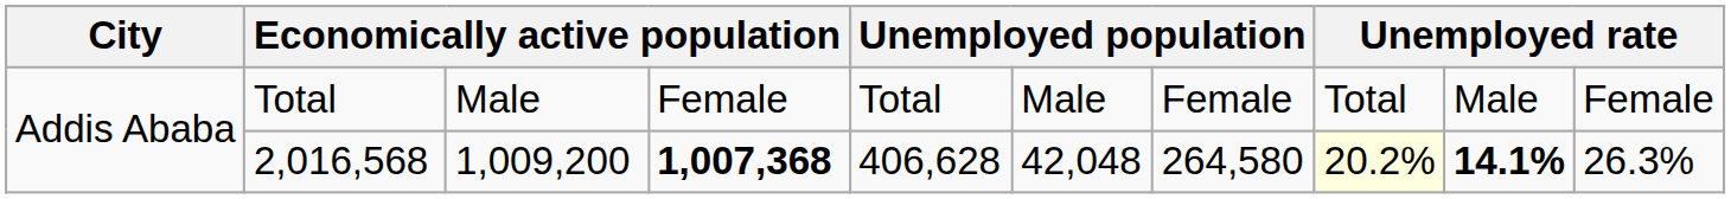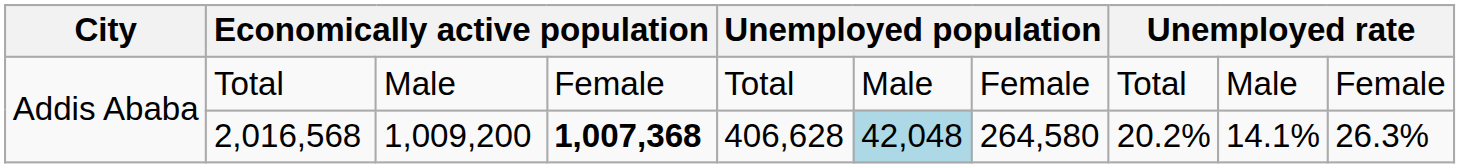2,016,568 | column 6: no background -> lightblue background
2,016,568 | column 8: lightyellow background -> no background
2,016,568 | column 9: bold -> normal
